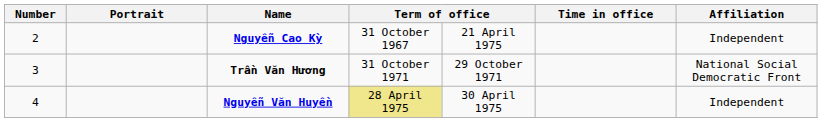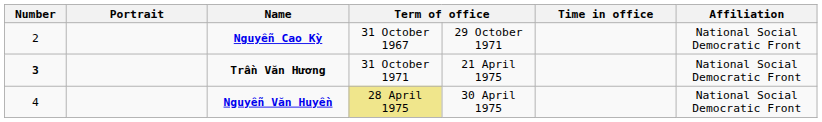Nguyễn Cao Kỳ | column 5: 21 April 1975 -> 29 October 1971
Nguyễn Cao Kỳ | Affiliation: Independent -> National Social Democratic Front
Trần Văn Hương | Number: normal -> bold
Trần Văn Hương | column 5: 29 October 1971 -> 21 April 1975
Nguyễn Văn Huyền | Affiliation: Independent -> National Social Democratic Front
